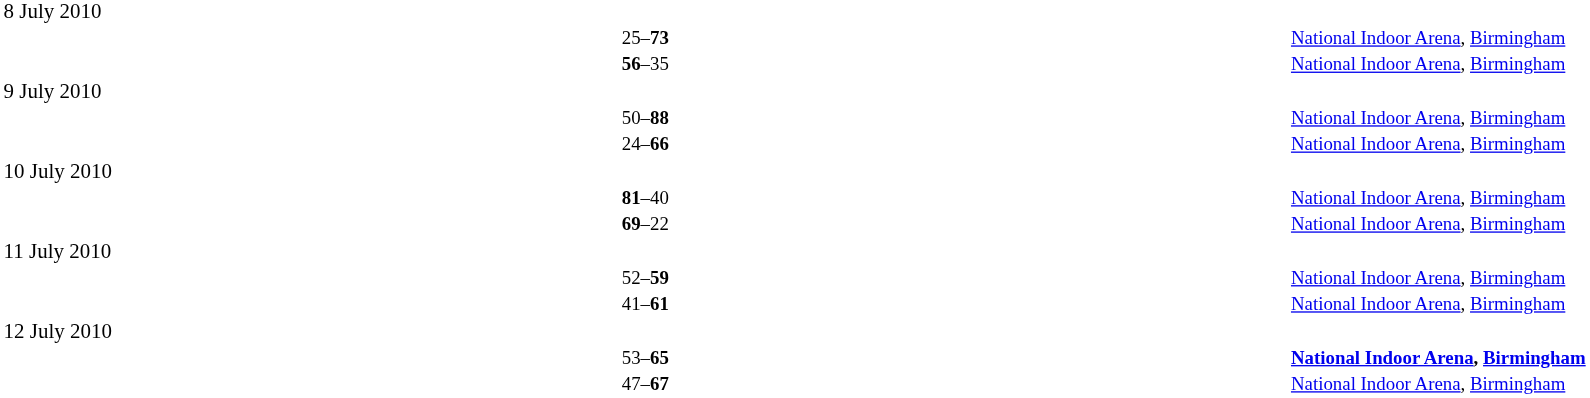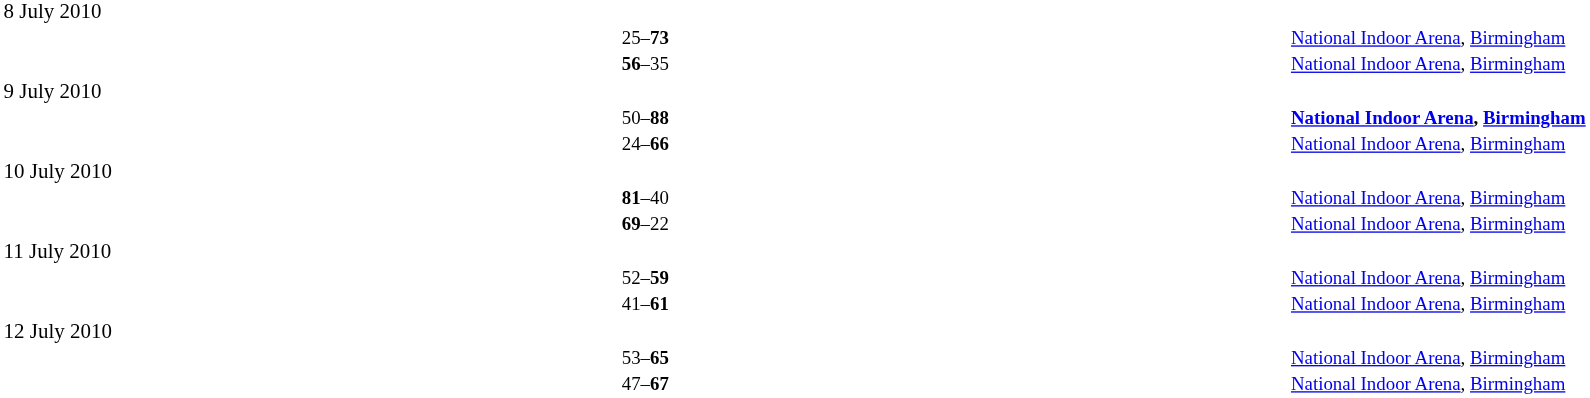50–88 | column 3: normal -> bold
53–65 | column 3: bold -> normal
